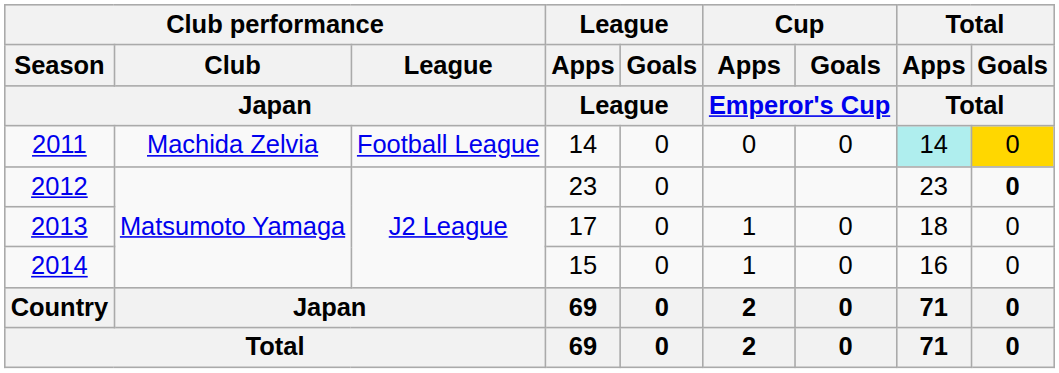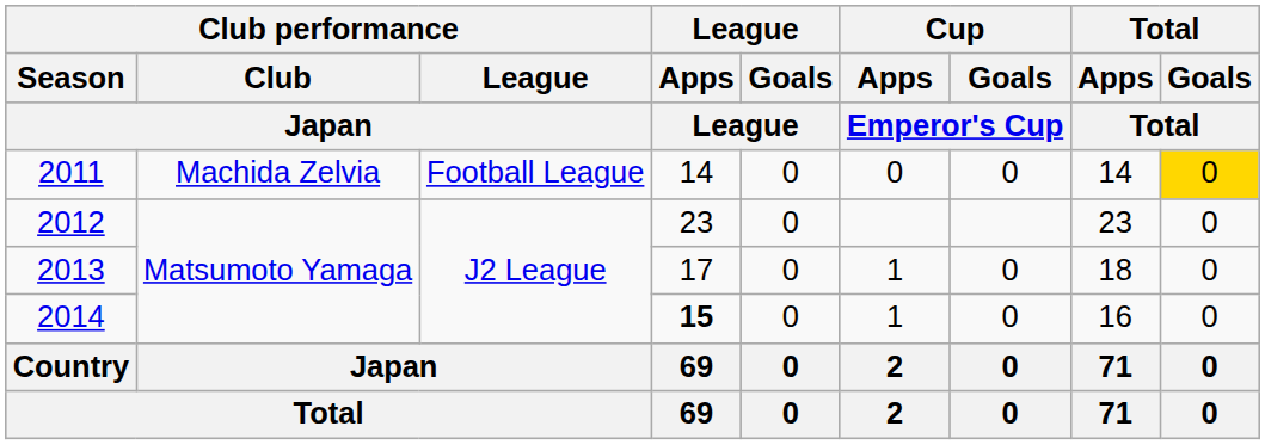2011 | Total / Apps / Total: paleturquoise background -> no background
2012 | Total / Goals / Total: bold -> normal
2014 | League / Apps / League: normal -> bold
